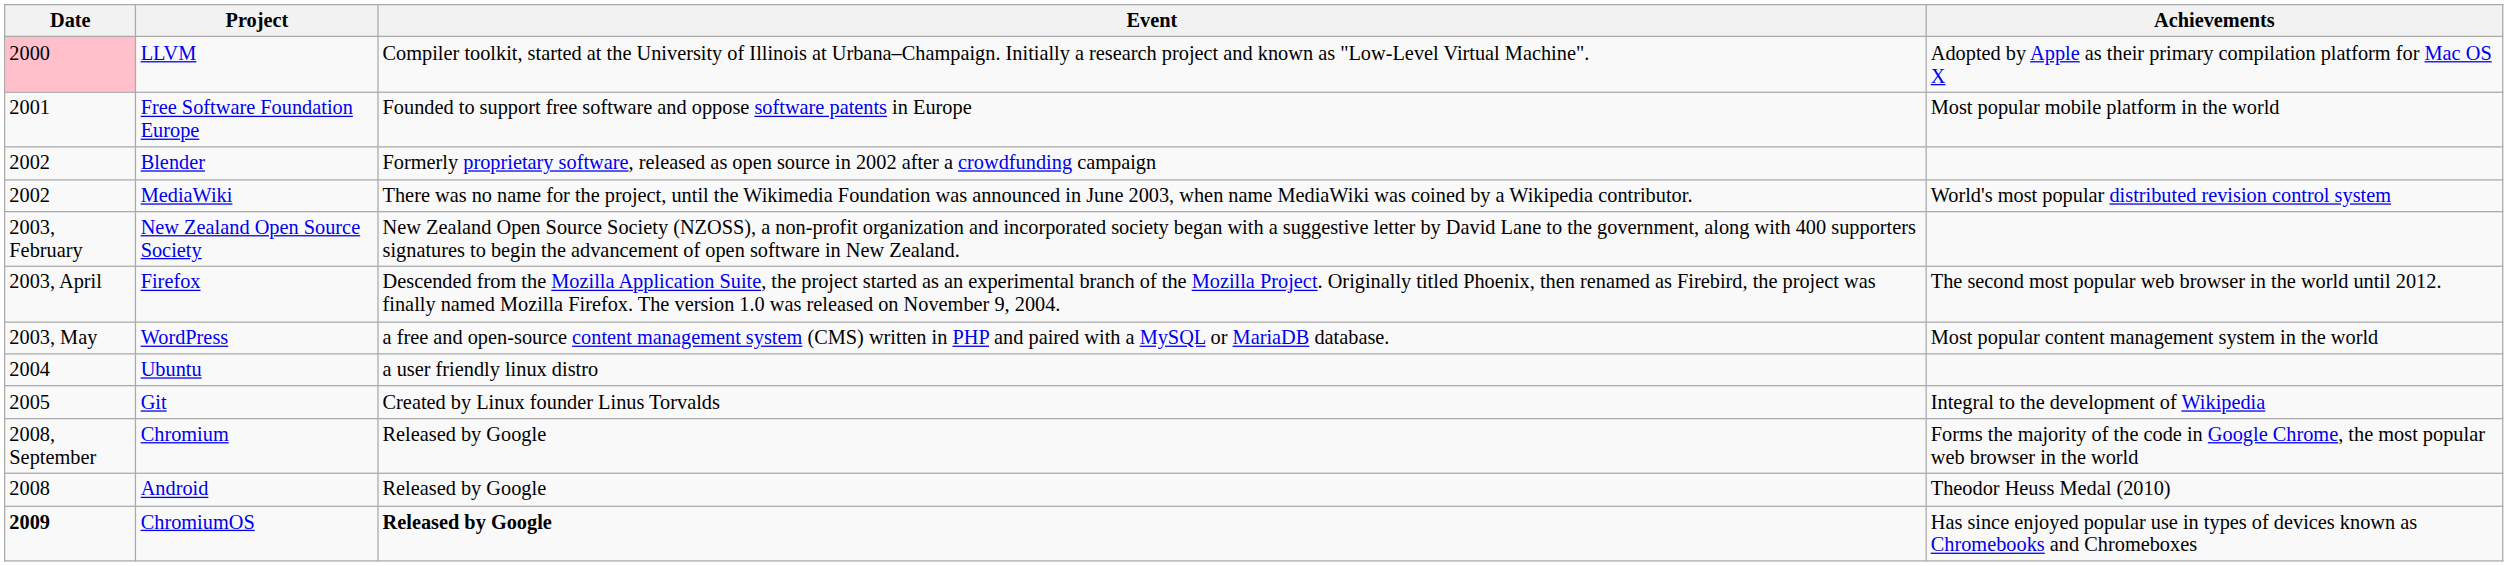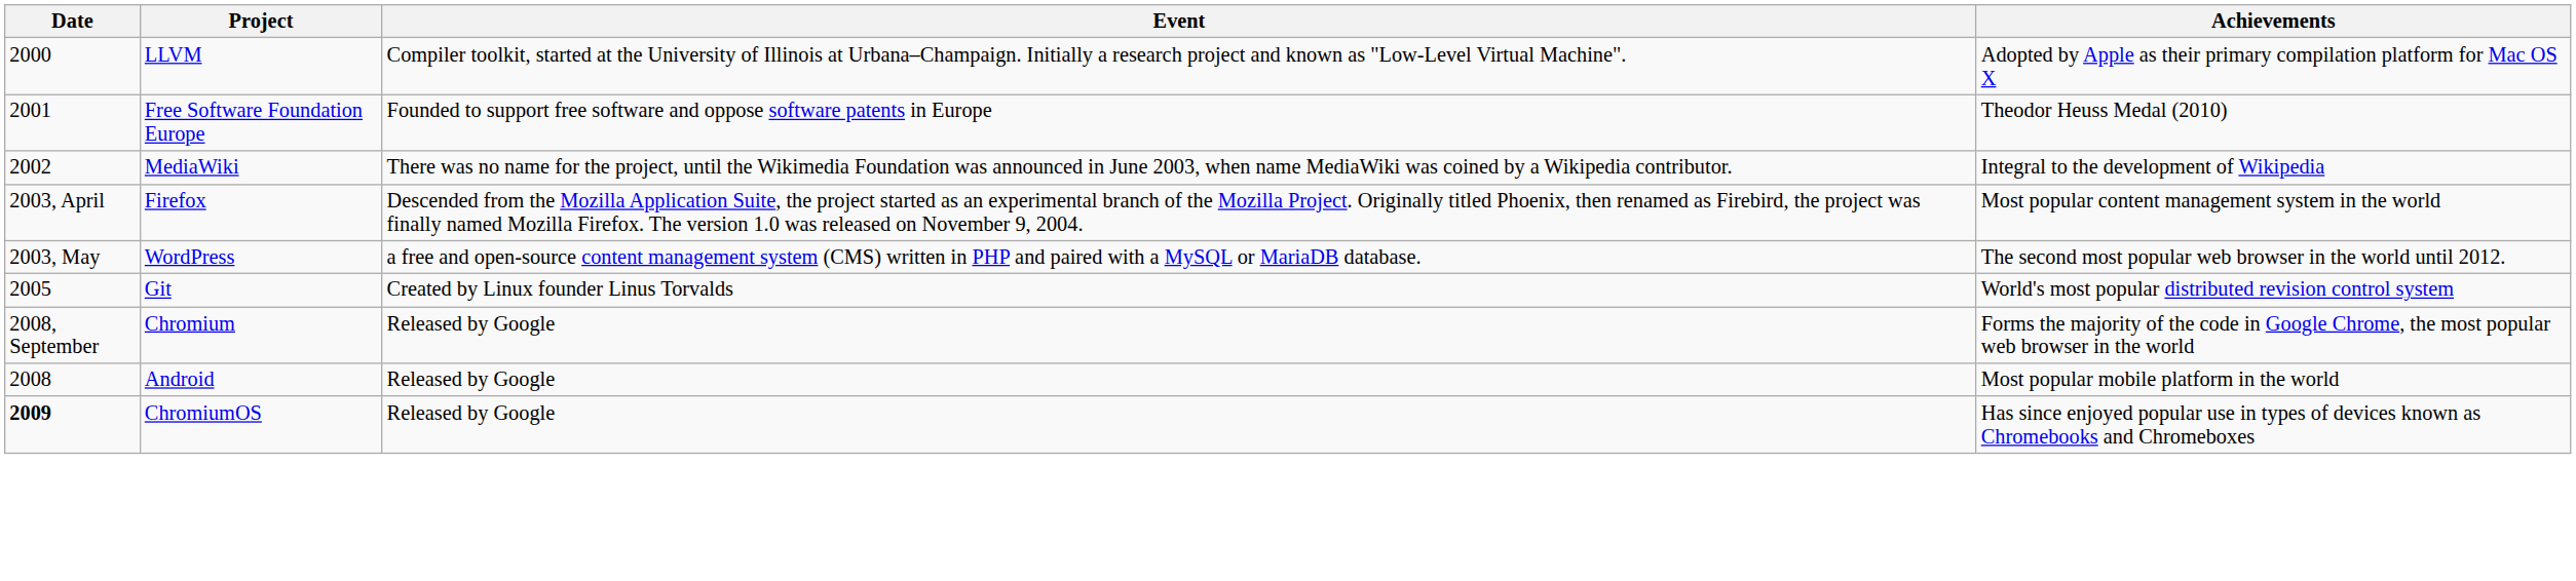LLVM | Date: pink background -> no background
Free Software Foundation Europe | Achievements: Most popular mobile platform in the world -> Theodor Heuss Medal (2010)
- row: 2002 | Blender | Formerly proprietary software, released as open source in 2002 after a crowdfunding campaign
MediaWiki | Achievements: World's most popular distributed revision control system -> Integral to the development of Wikipedia
- row: 2003, February | New Zealand Open Source Society | New Zealand Open Source Society (NZOSS), a non-profit organization and incorporated society began with a suggestive letter by David Lane to the government, along with 400 supporters signatures to begin the advancement of open software in New Zealand.
Firefox | Achievements: The second most popular web browser in the world until 2012. -> Most popular content management system in the world
WordPress | Achievements: Most popular content management system in the world -> The second most popular web browser in the world until 2012.
- row: 2004 | Ubuntu | a user friendly linux distro
Git | Achievements: Integral to the development of Wikipedia -> World's most popular distributed revision control system
Android | Achievements: Theodor Heuss Medal (2010) -> Most popular mobile platform in the world
ChromiumOS | Event: bold -> normal
